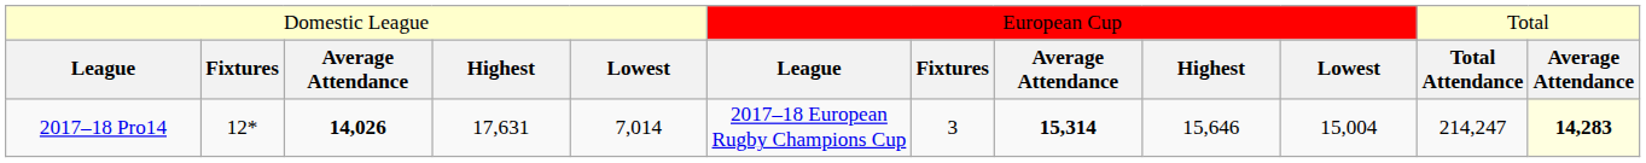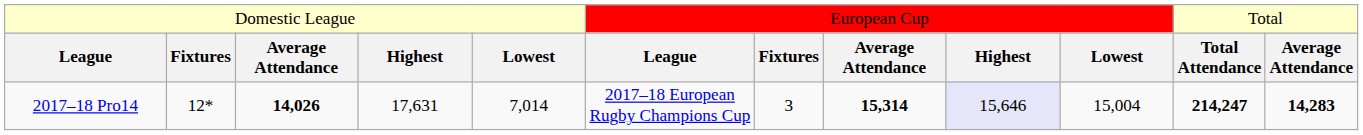2017–18 Pro14 | column 9: no background -> lavender background
2017–18 Pro14 | column 11: normal -> bold
2017–18 Pro14 | column 12: lightyellow background -> no background
